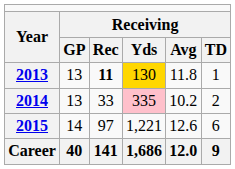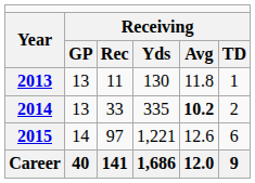2013 | column 3: bold -> normal
2013 | column 4: gold background -> no background
2014 | column 4: pink background -> no background
2014 | column 5: normal -> bold
